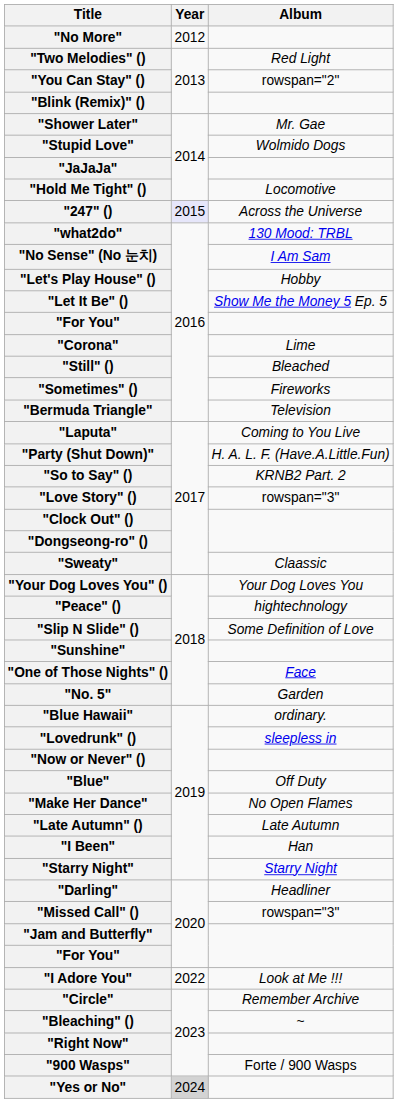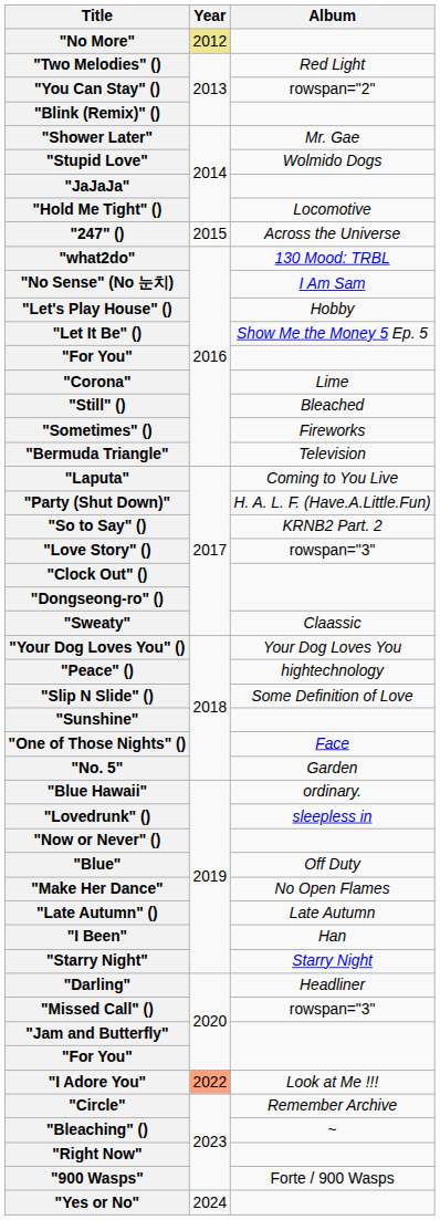"No More" | Year: no background -> khaki background
"247" () | Year: lavender background -> no background
"I Adore You" | Year: no background -> lightsalmon background
"Yes or No" | Year: lightgrey background -> no background
